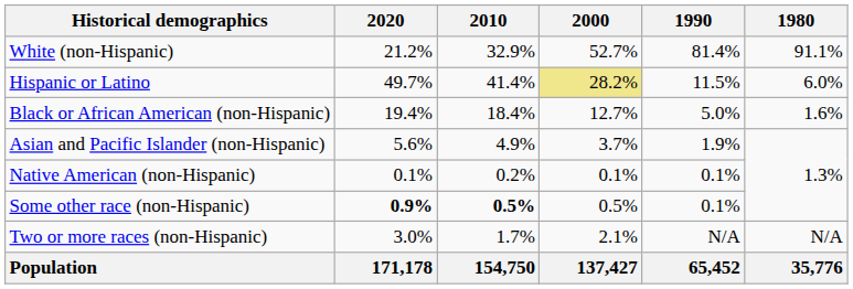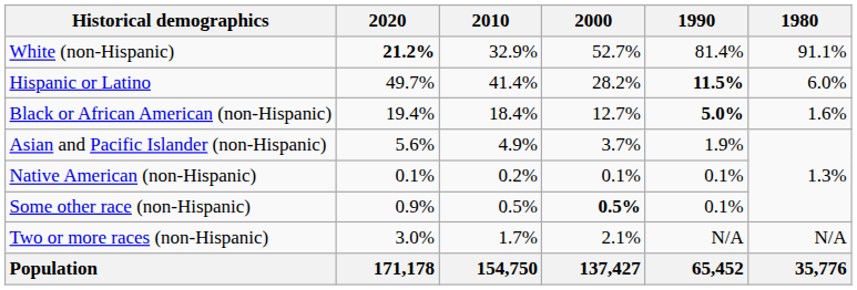White (non-Hispanic) | 2020: normal -> bold
Hispanic or Latino | 2000: khaki background -> no background
Hispanic or Latino | 1990: normal -> bold
Black or African American (non-Hispanic) | 1990: normal -> bold
Some other race (non-Hispanic) | 2020: bold -> normal
Some other race (non-Hispanic) | 2010: bold -> normal
Some other race (non-Hispanic) | 2000: normal -> bold
